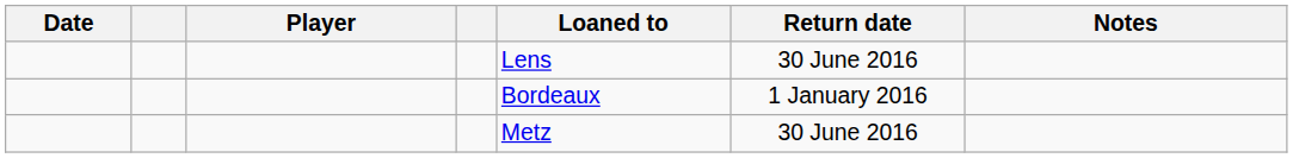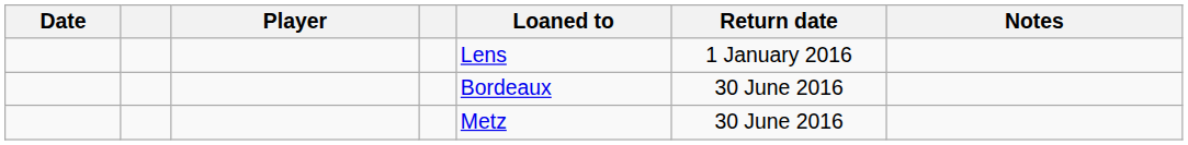row 2 | Return date: 30 June 2016 -> 1 January 2016
row 3 | Return date: 1 January 2016 -> 30 June 2016
